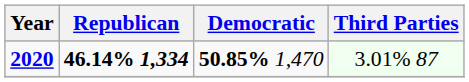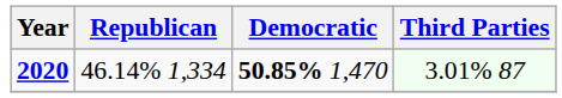2020 | Republican: bold -> normal
